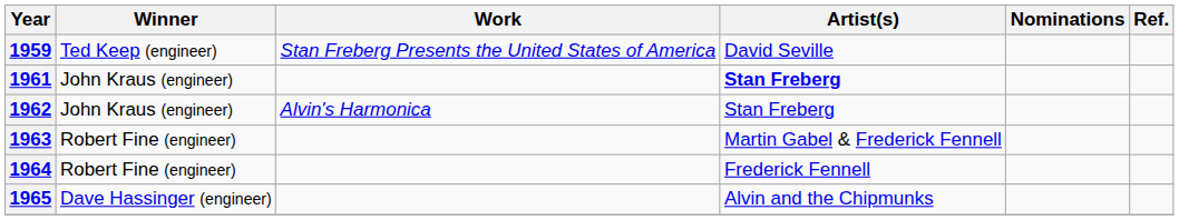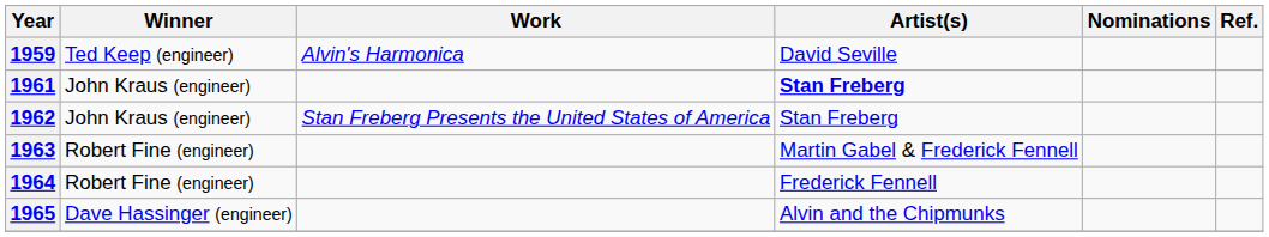1959 | Work: Stan Freberg Presents the United States of America -> Alvin's Harmonica
1962 | Work: Alvin's Harmonica -> Stan Freberg Presents the United States of America
